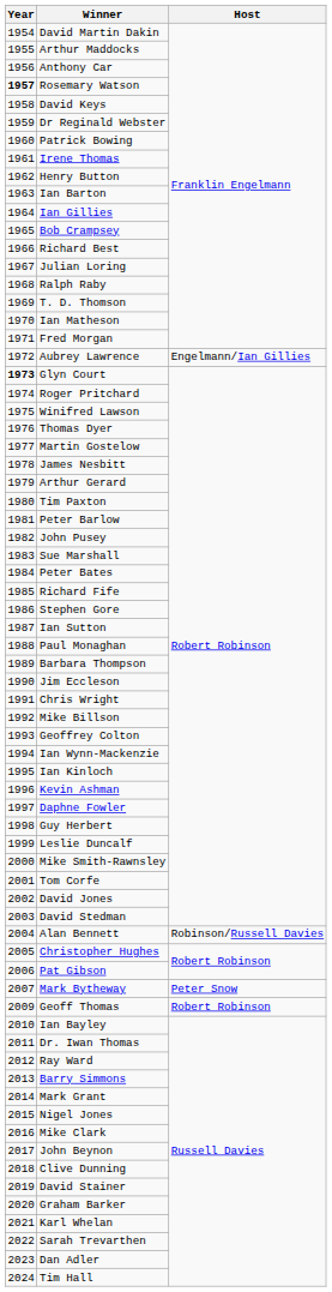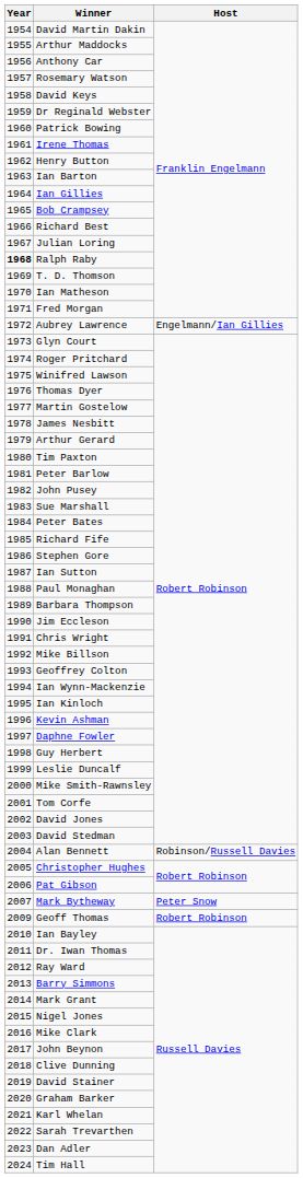Rosemary Watson | Year: bold -> normal
Ralph Raby | Year: normal -> bold
Glyn Court | Year: bold -> normal
